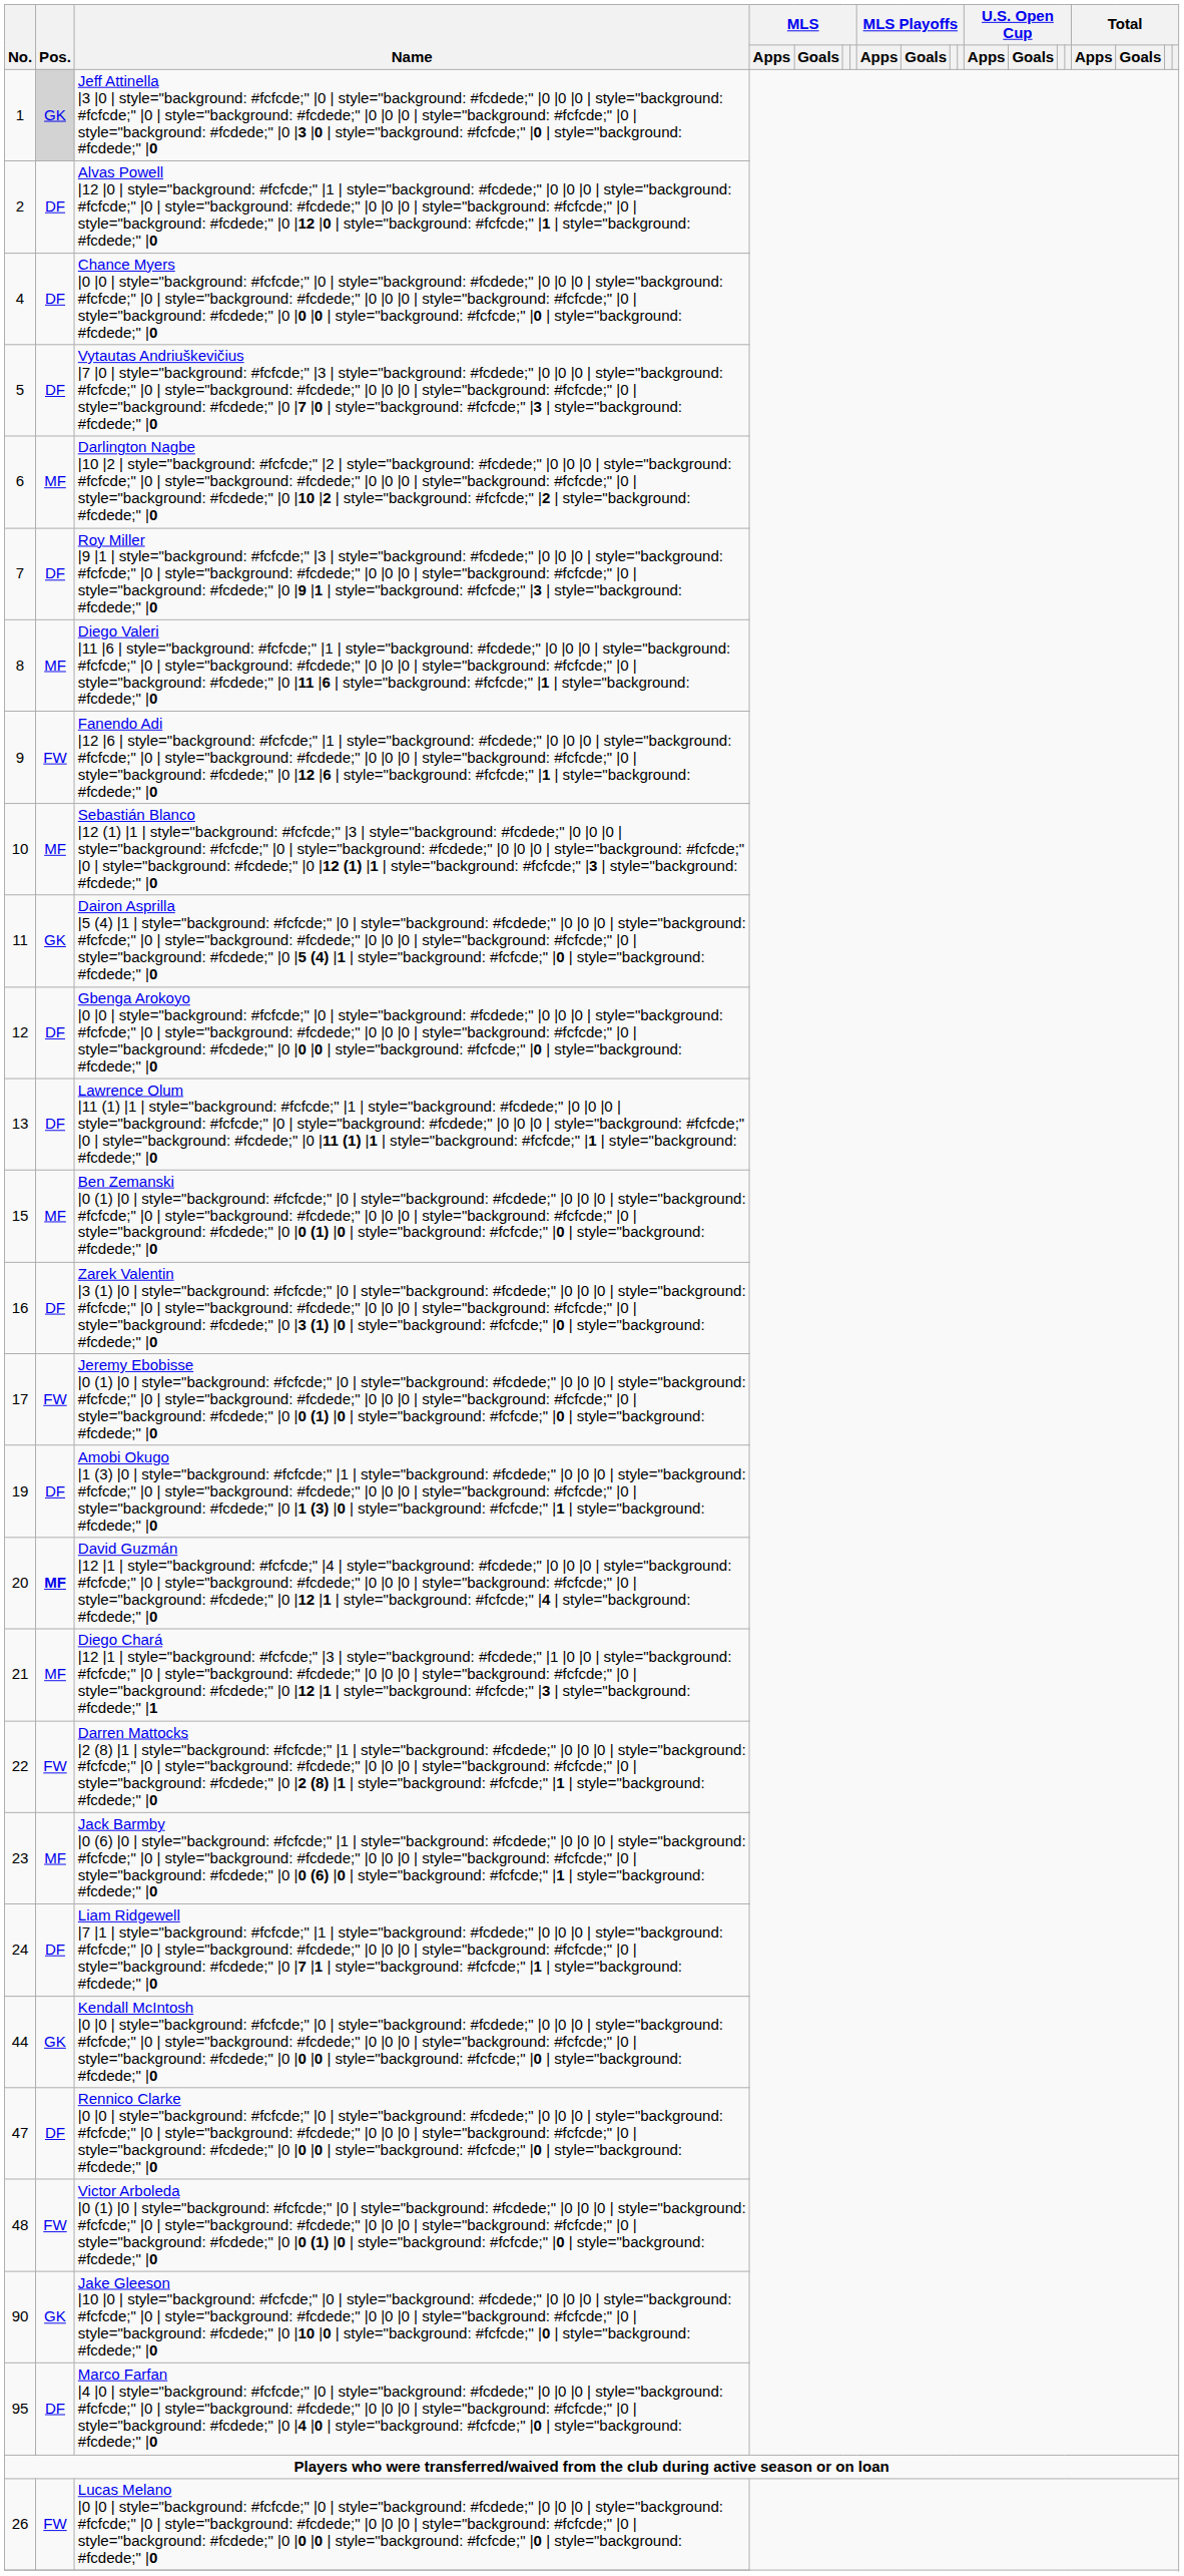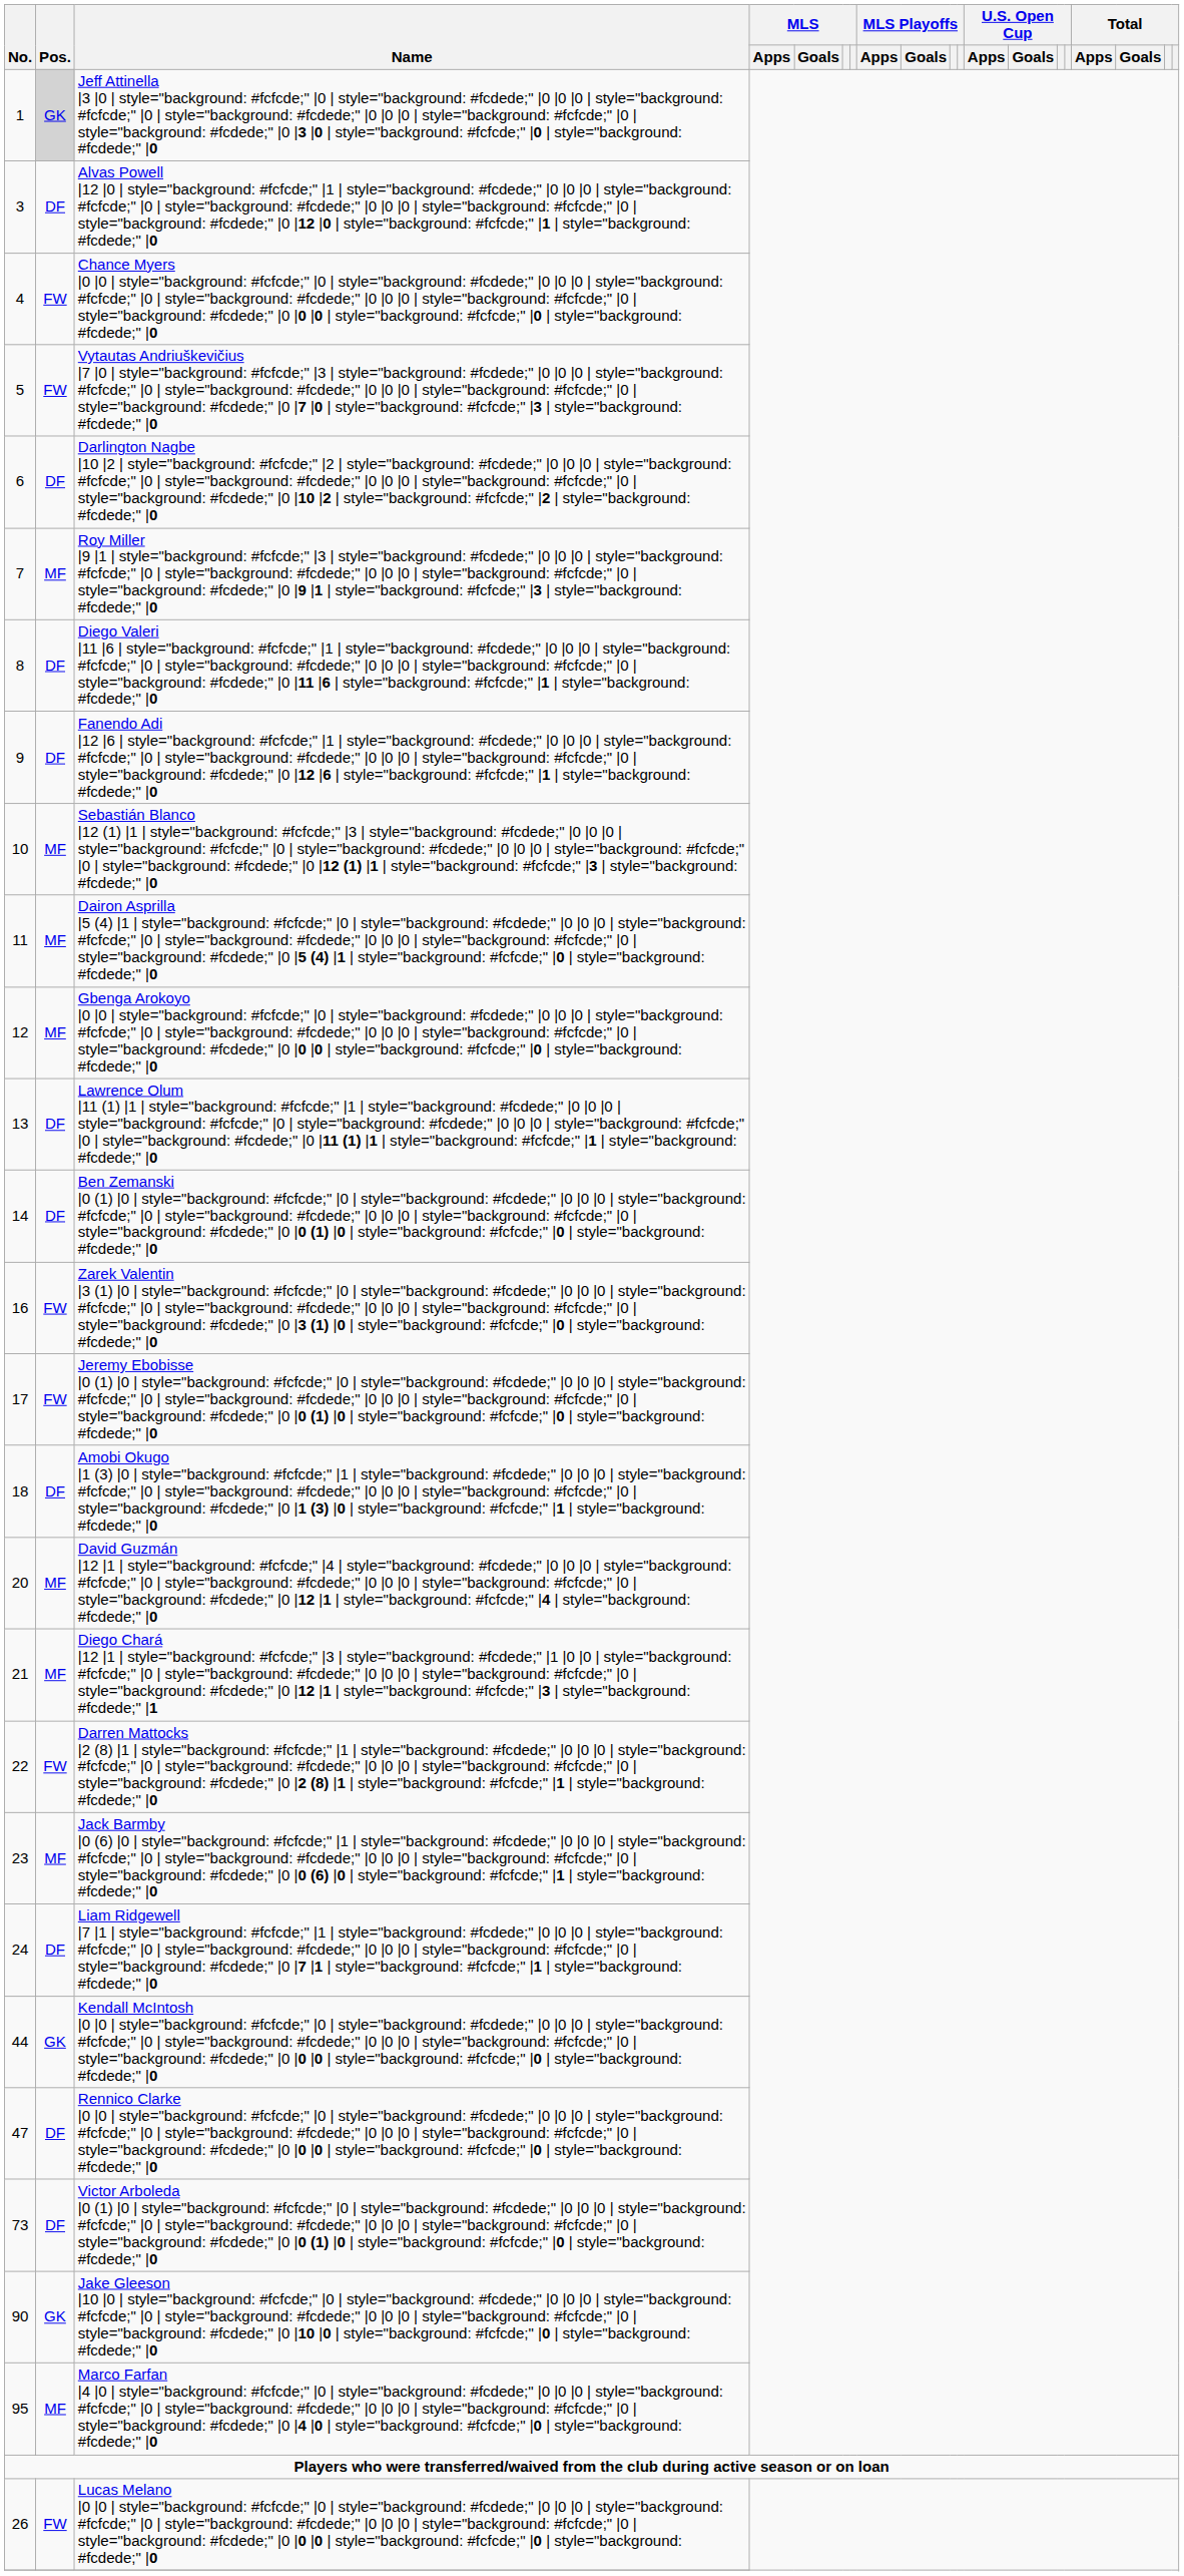row 4 | No.: 2 -> 3
row 5 | Pos.: DF -> FW
row 6 | Pos.: DF -> FW
row 7 | Pos.: MF -> DF
row 8 | Pos.: DF -> MF
row 9 | Pos.: MF -> DF
row 10 | Pos.: FW -> DF
row 12 | Pos.: GK -> MF
row 13 | Pos.: DF -> MF
row 15 | No.: 15 -> 14
row 15 | Pos.: MF -> DF
row 16 | Pos.: DF -> FW
row 18 | No.: 19 -> 18
row 19 | Pos.: bold -> normal
row 26 | No.: 48 -> 73
row 26 | Pos.: FW -> DF
row 28 | Pos.: DF -> MF
